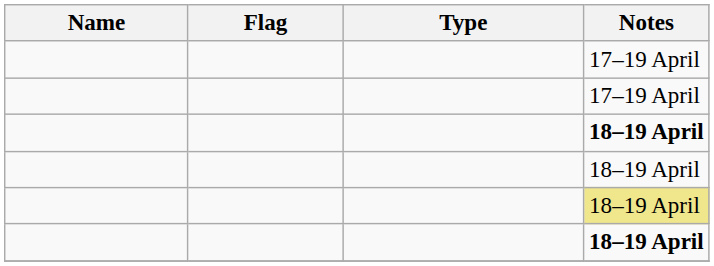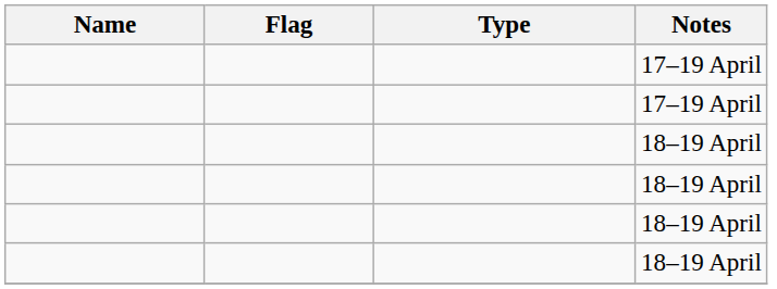row 4 | Notes: bold -> normal
row 6 | Notes: khaki background -> no background
row 7 | Notes: bold -> normal
